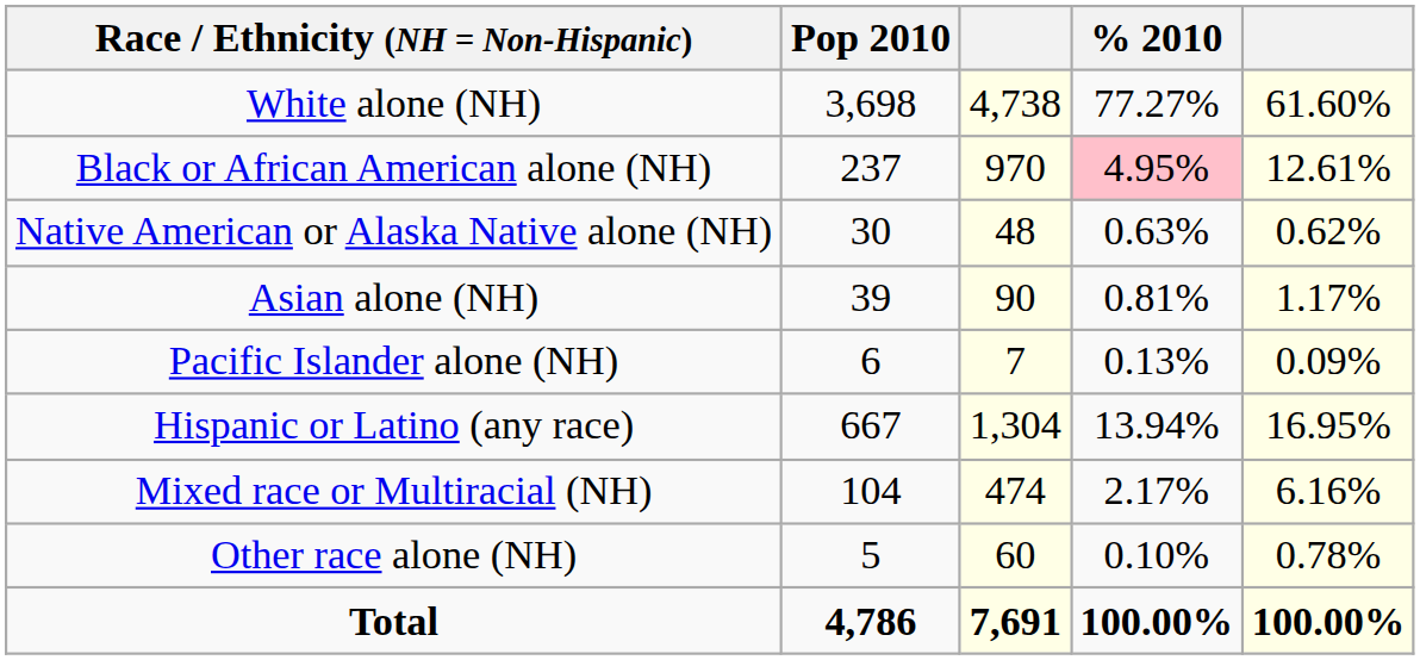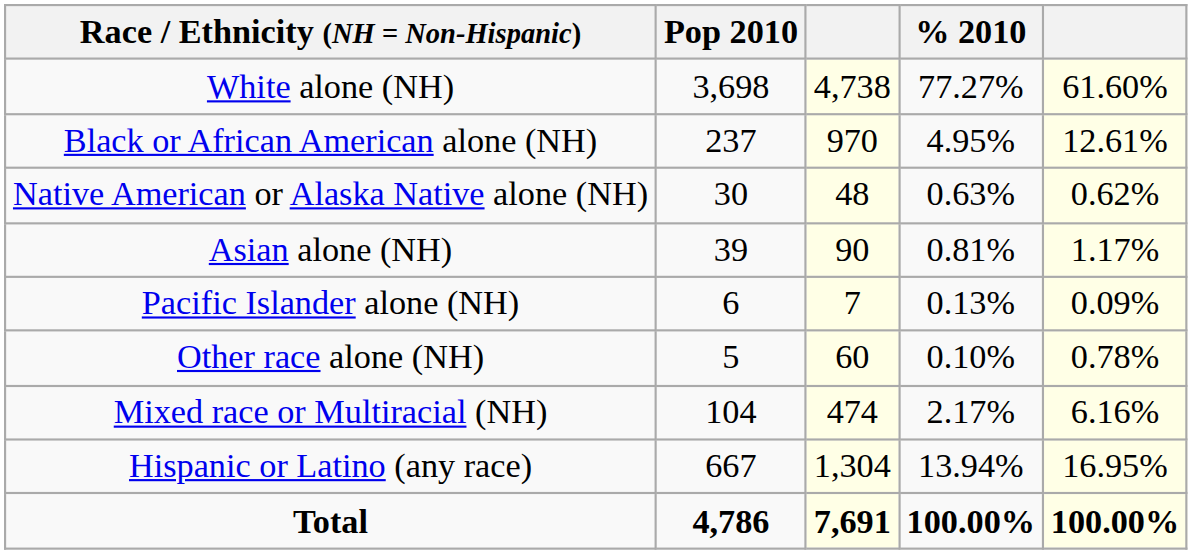Black or African American alone (NH) | % 2010: pink background -> no background
rows swapped: Other race alone (NH) <-> Hispanic or Latino (any race)
